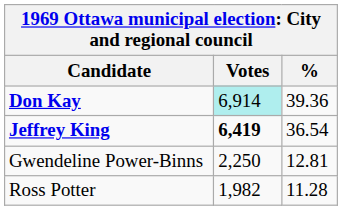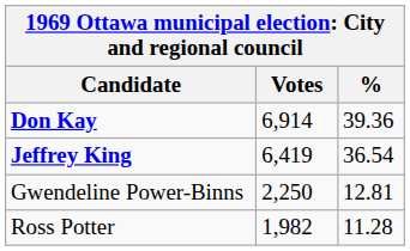Don Kay | Votes: paleturquoise background -> no background
Jeffrey King | Votes: bold -> normal
